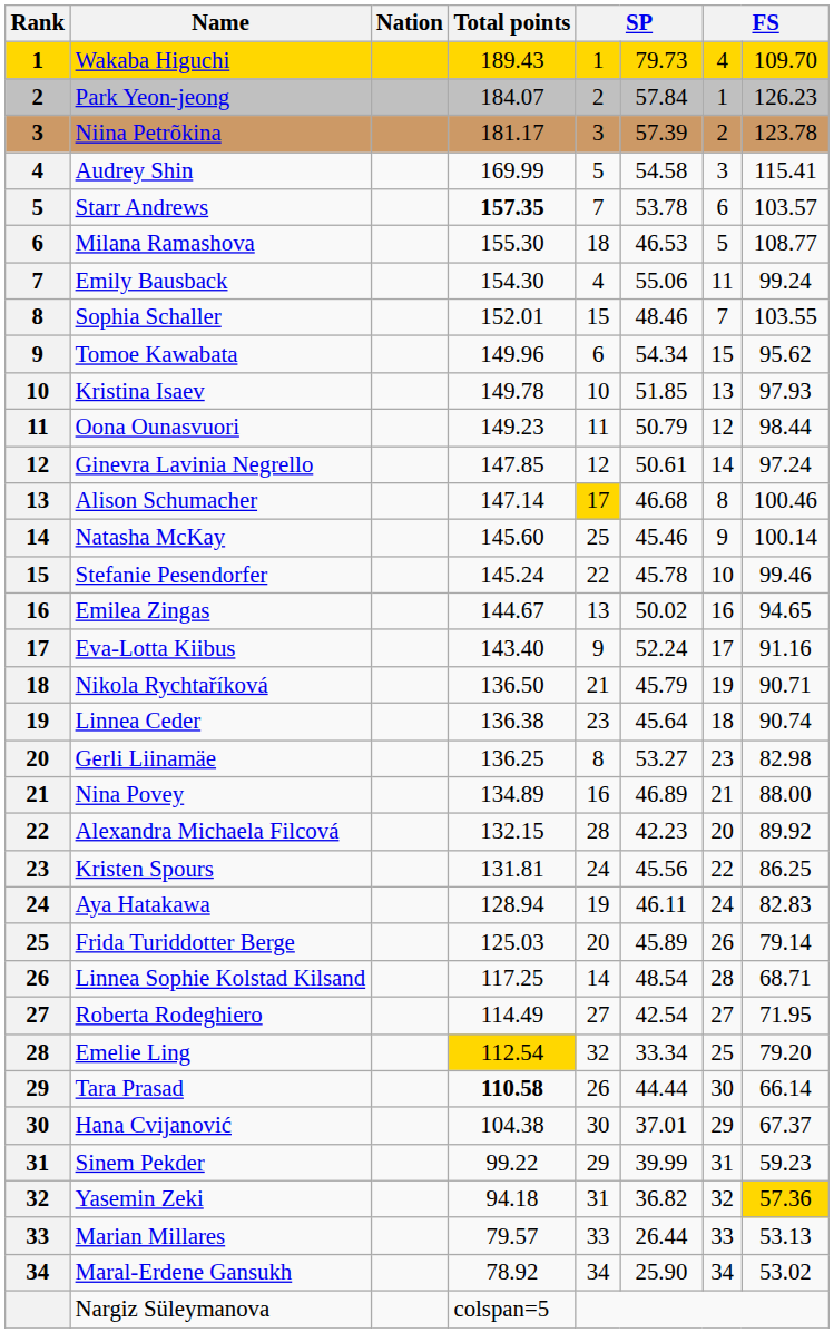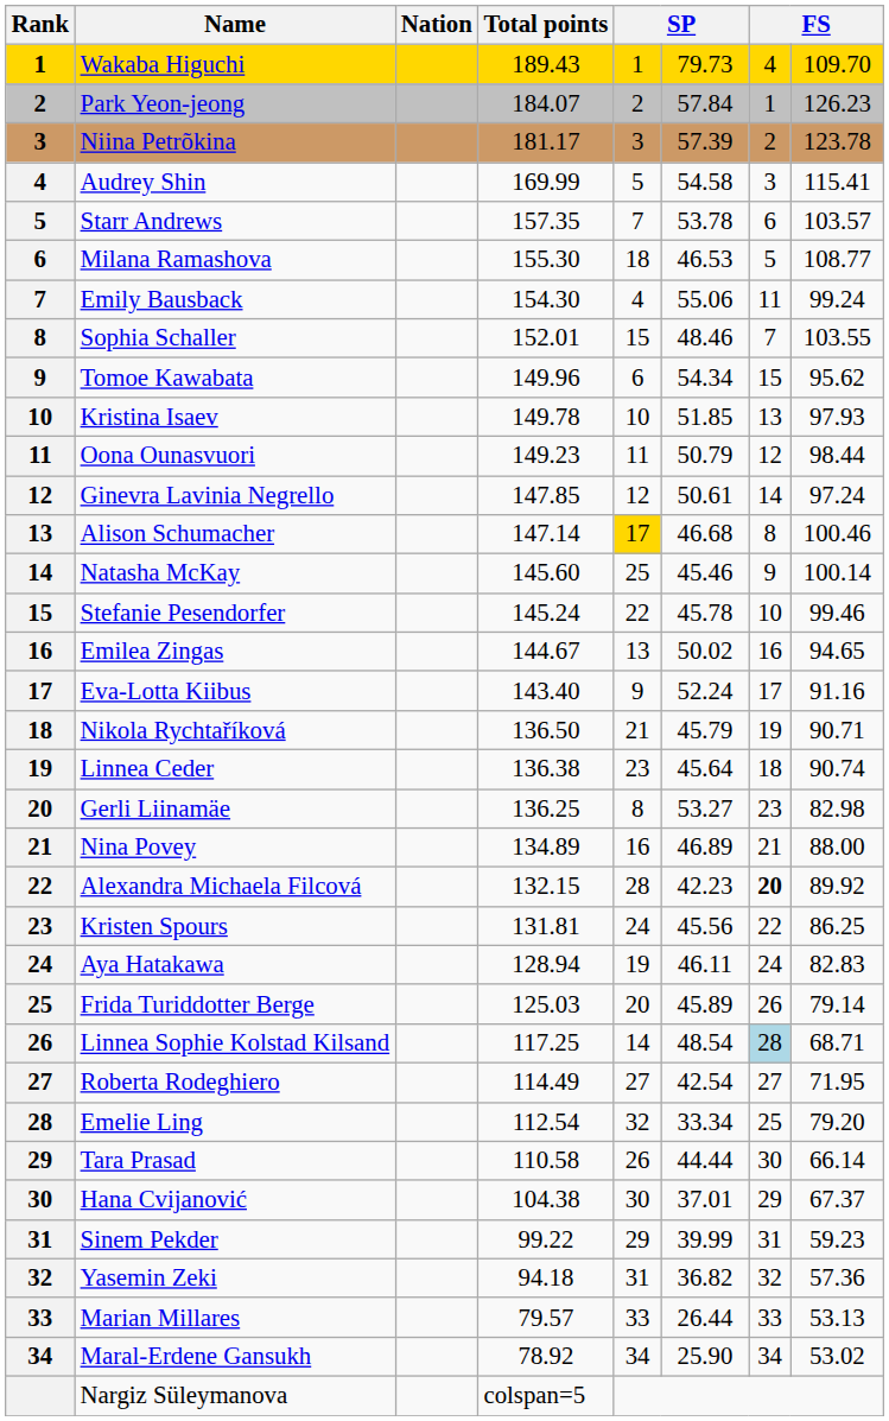Starr Andrews | Total points: bold -> normal
Alexandra Michaela Filcová | column 7: normal -> bold
Linnea Sophie Kolstad Kilsand | column 7: no background -> lightblue background
Emelie Ling | Total points: gold background -> no background
Tara Prasad | Total points: bold -> normal
Yasemin Zeki | column 8: gold background -> no background
